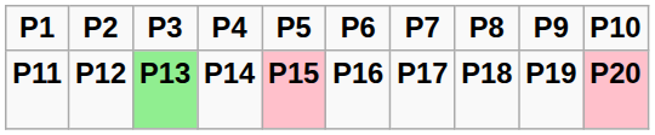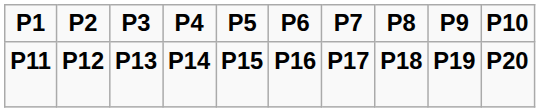P11 | column 3: lightgreen background -> no background
P11 | column 5: pink background -> no background
P11 | column 10: pink background -> no background
